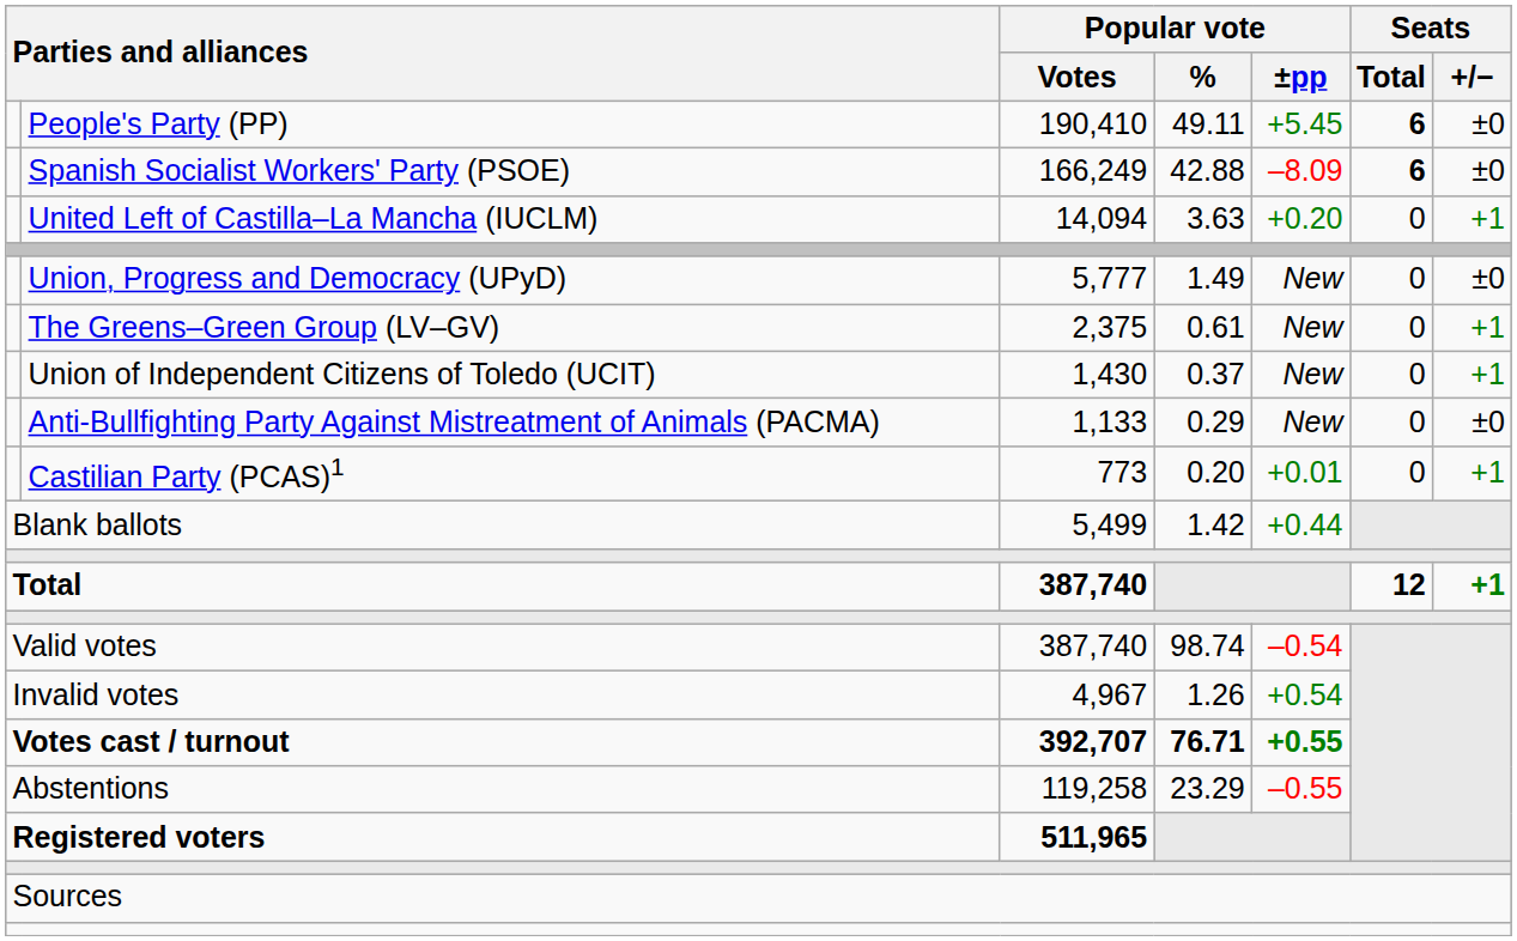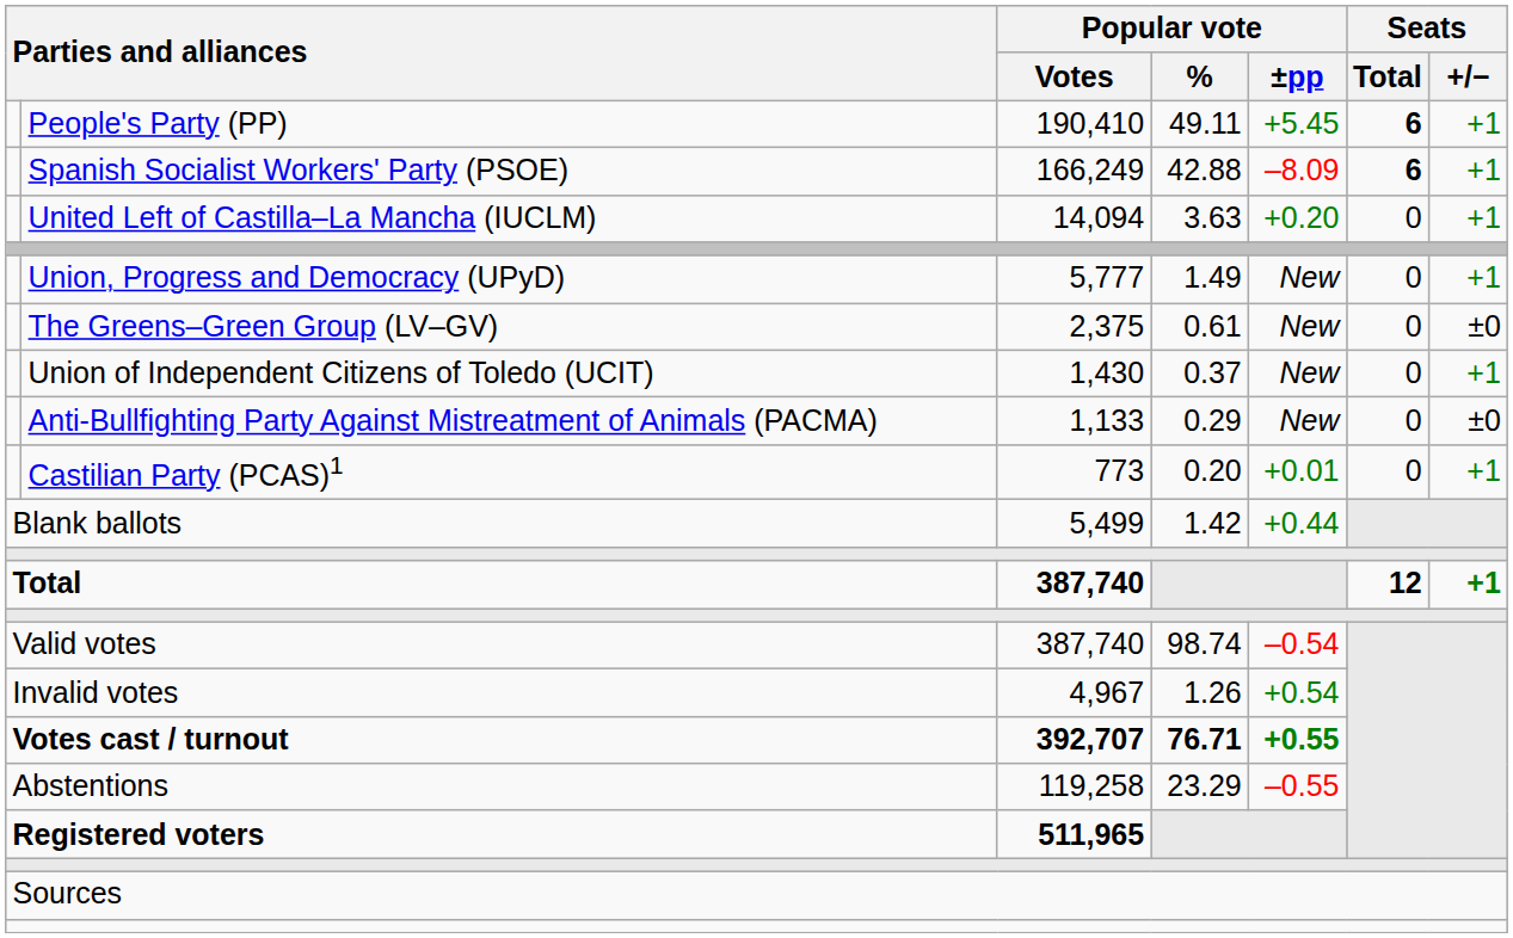People's Party (PP) | Seats / +/−: ±0 -> +1
Spanish Socialist Workers' Party (PSOE) | Seats / +/−: ±0 -> +1
Union, Progress and Democracy (UPyD) | Seats / +/−: ±0 -> +1
The Greens–Green Group (LV–GV) | Seats / +/−: +1 -> ±0
